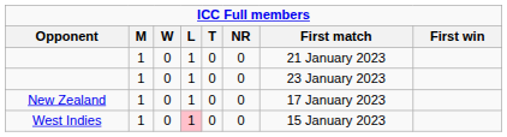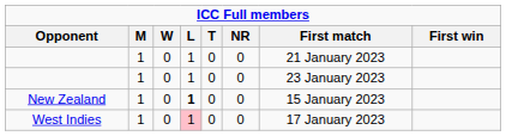New Zealand | L: normal -> bold
New Zealand | First match: 17 January 2023 -> 15 January 2023
West Indies | First match: 15 January 2023 -> 17 January 2023
